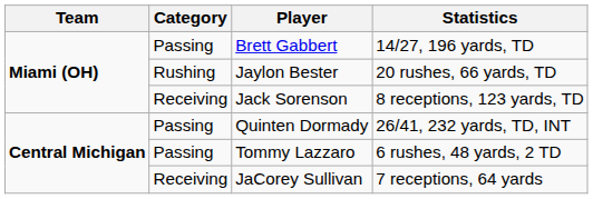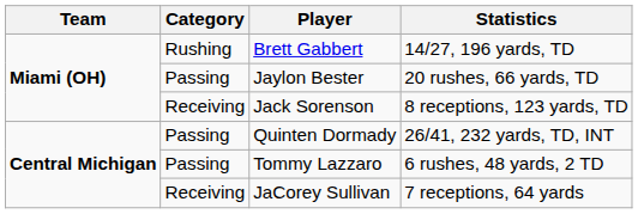Brett Gabbert | Category: Passing -> Rushing
Jaylon Bester | Category: Rushing -> Passing
